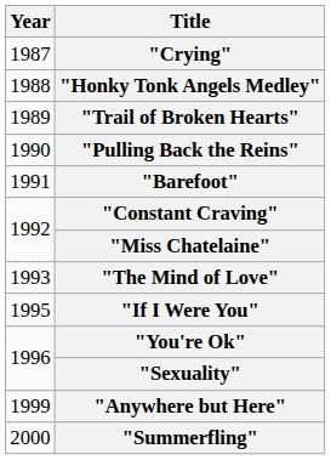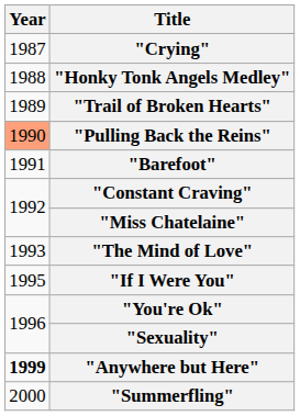"Pulling Back the Reins" | Year: no background -> lightsalmon background
"Anywhere but Here" | Year: normal -> bold
